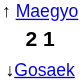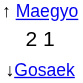row 2 | column 1: bold -> normal
